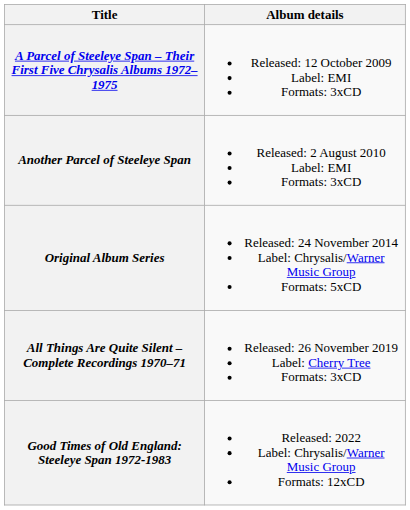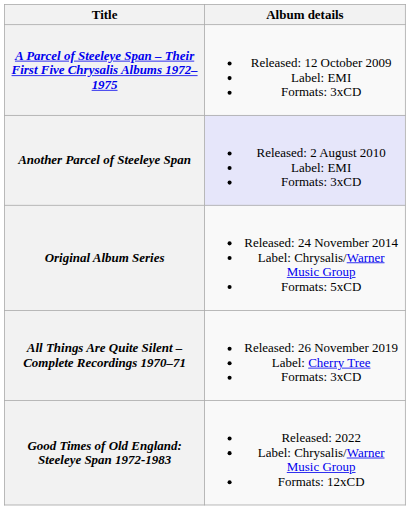Another Parcel of Steeleye Span | Album details: no background -> lavender background
